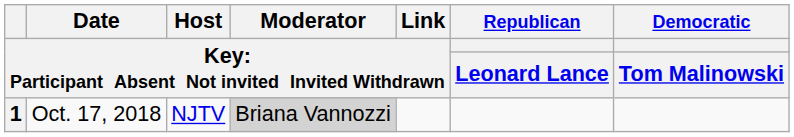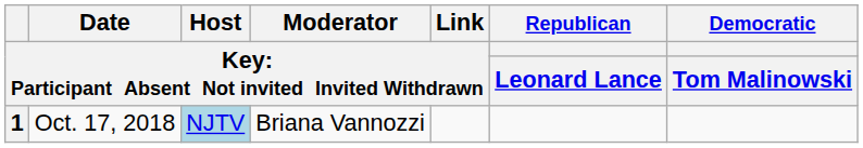1 | column 3: no background -> lightblue background
1 | column 4: lightgrey background -> no background
